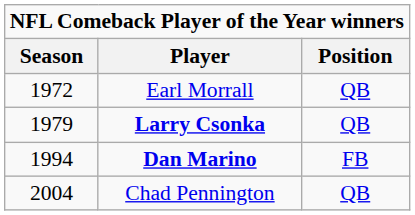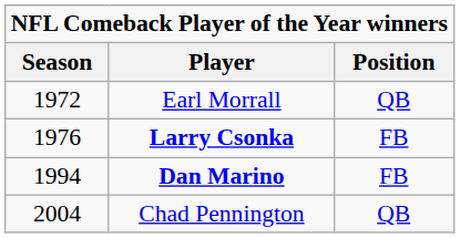Larry Csonka | Season: 1979 -> 1976
Larry Csonka | Position: QB -> FB
